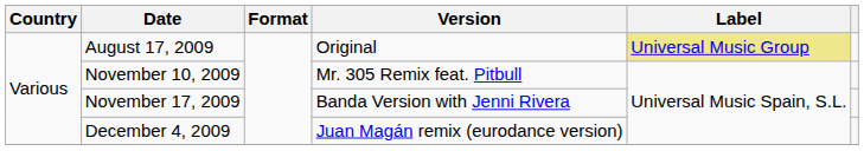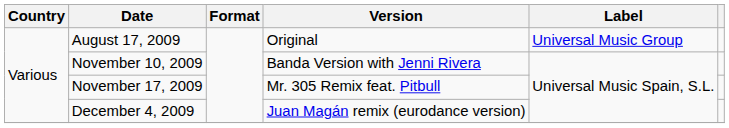August 17, 2009 | Label: khaki background -> no background
November 10, 2009 | Version: Mr. 305 Remix feat. Pitbull -> Banda Version with Jenni Rivera
November 17, 2009 | Version: Banda Version with Jenni Rivera -> Mr. 305 Remix feat. Pitbull
